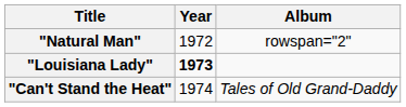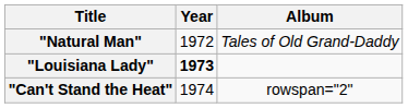"Natural Man" | Album: rowspan="2" -> Tales of Old Grand-Daddy
"Can't Stand the Heat" | Album: Tales of Old Grand-Daddy -> rowspan="2"
